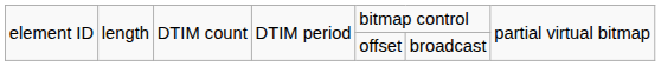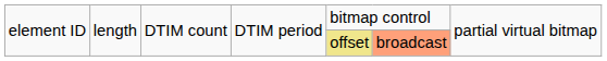row 2 | column 5: no background -> khaki background
row 2 | column 6: no background -> lightsalmon background
